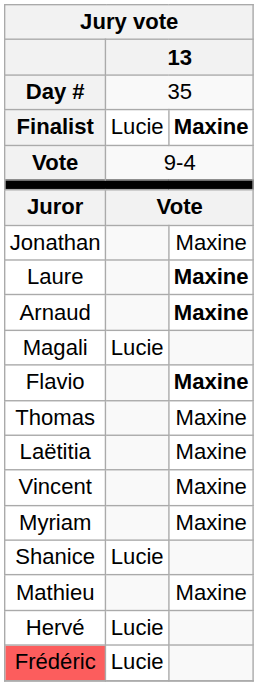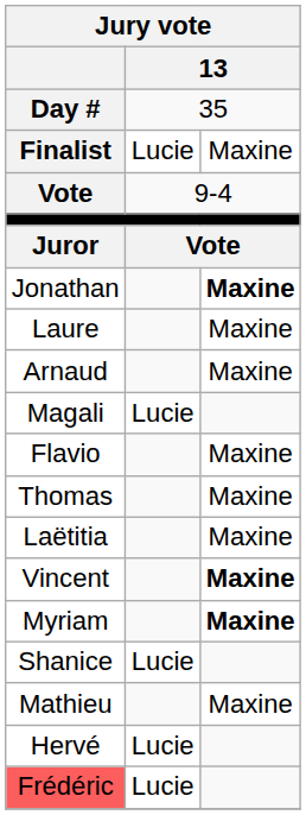Finalist | column 3: bold -> normal
Jonathan | column 3: normal -> bold
Laure | column 3: bold -> normal
Arnaud | column 3: bold -> normal
Flavio | column 3: bold -> normal
Vincent | column 3: normal -> bold
Myriam | column 3: normal -> bold
